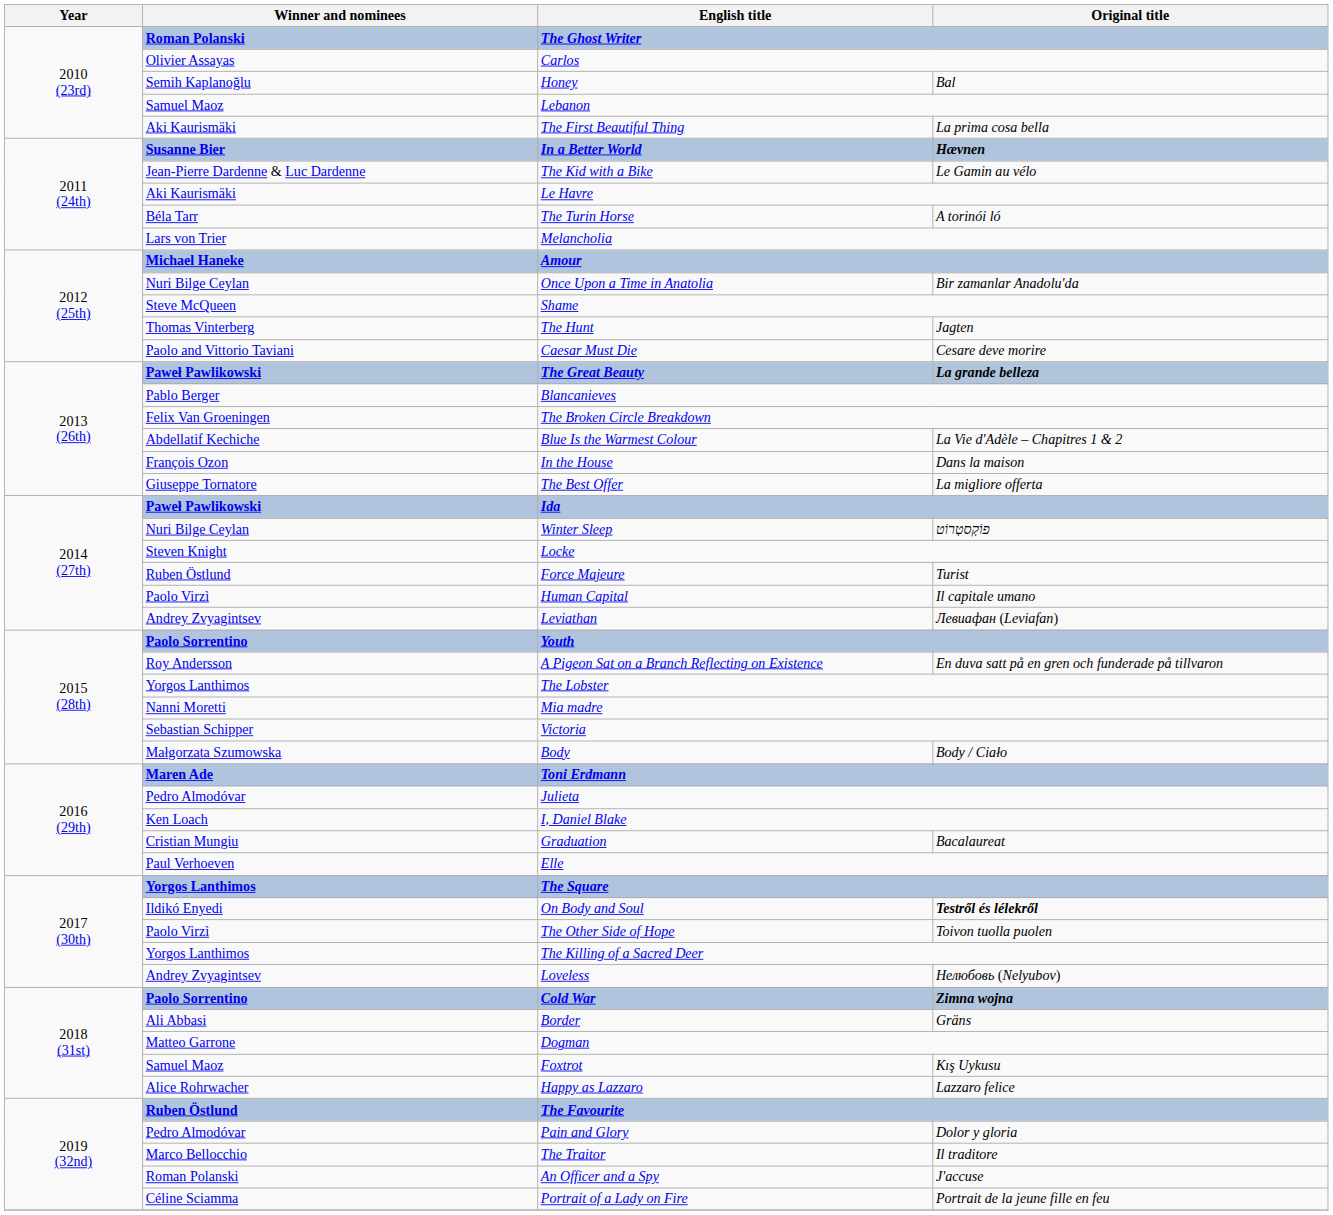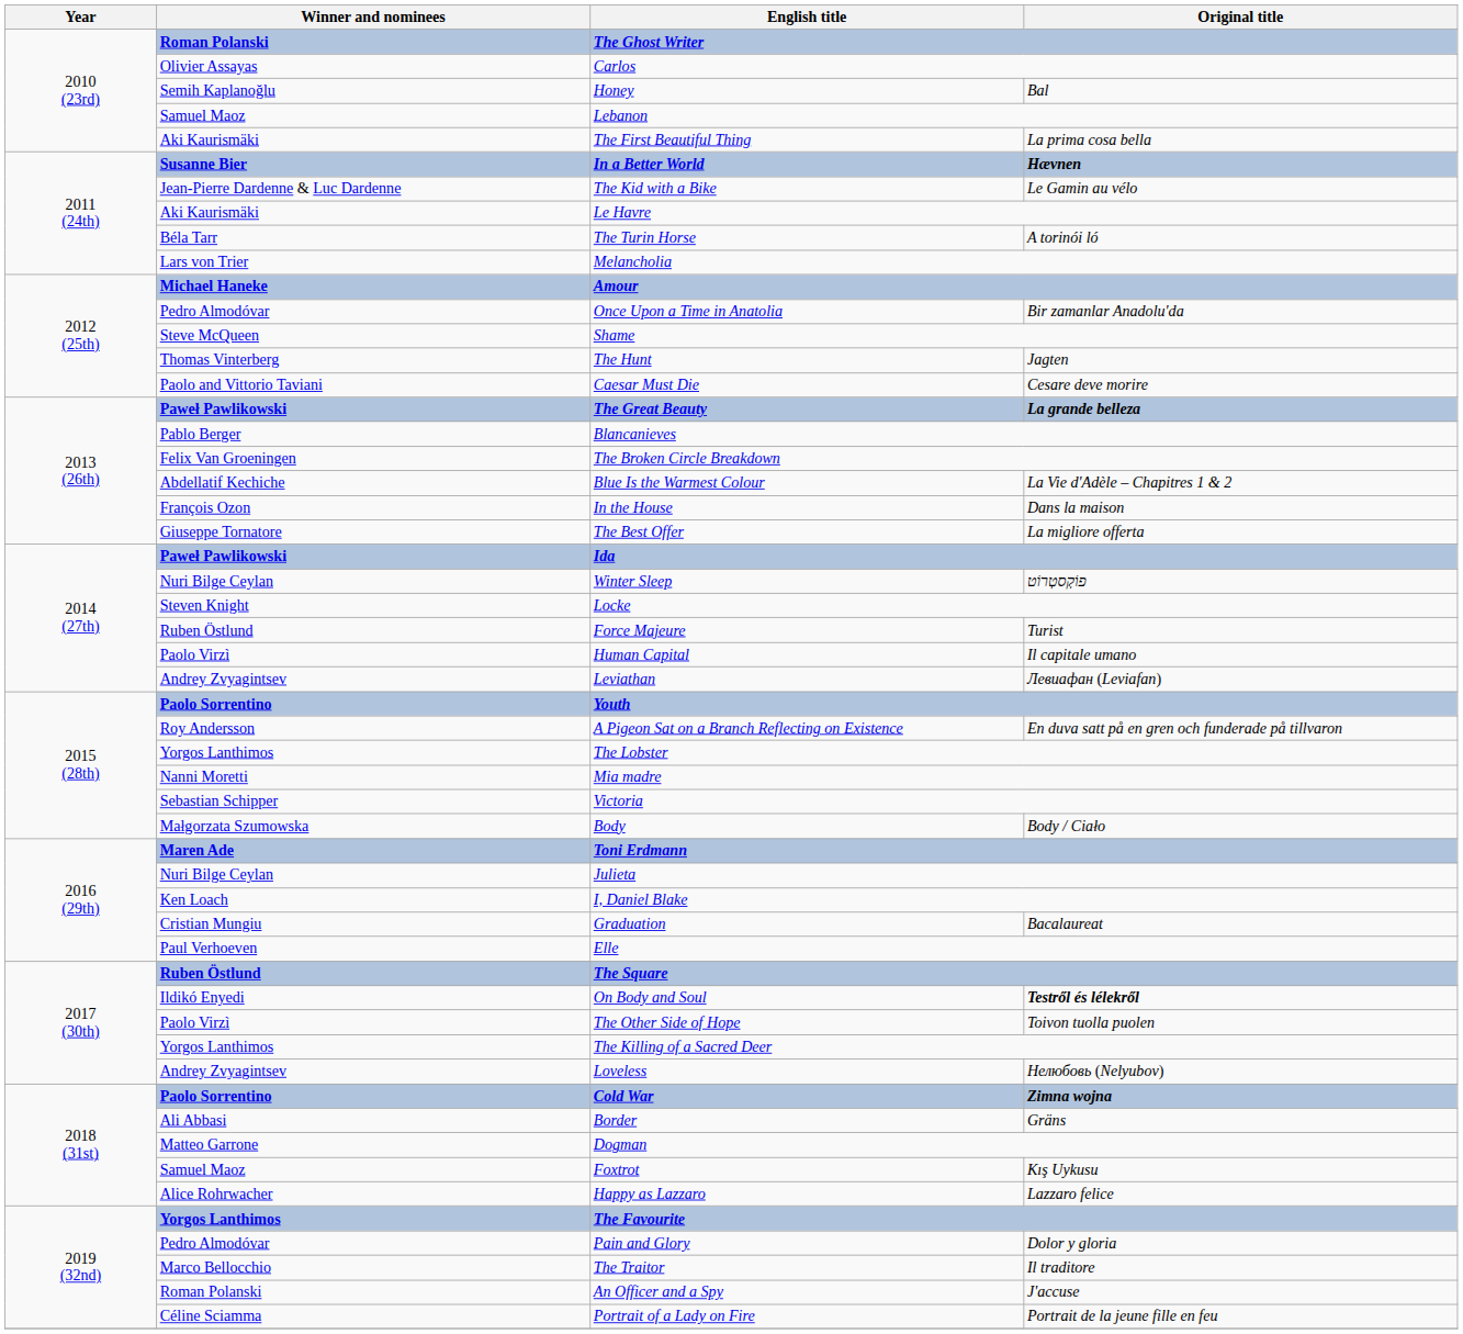Once Upon a Time in Anatolia | Winner and nominees: Nuri Bilge Ceylan -> Pedro Almodóvar
Julieta | Winner and nominees: Pedro Almodóvar -> Nuri Bilge Ceylan
The Square | Winner and nominees: Yorgos Lanthimos -> Ruben Östlund
The Favourite | Winner and nominees: Ruben Östlund -> Yorgos Lanthimos
